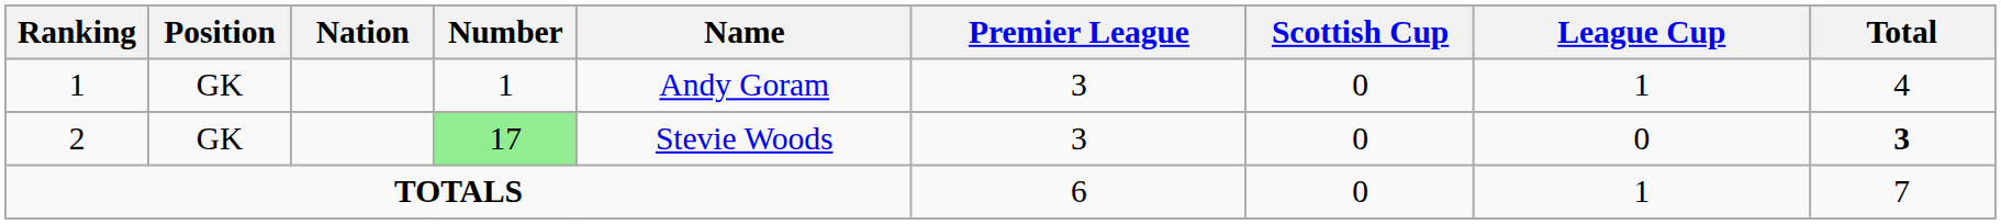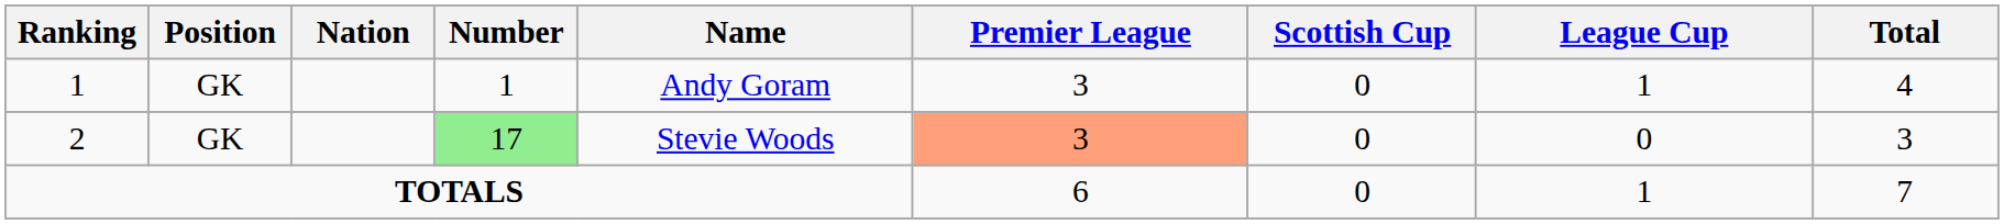2 | Premier League: no background -> lightsalmon background
2 | Total: bold -> normal
